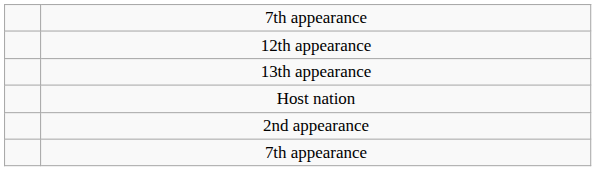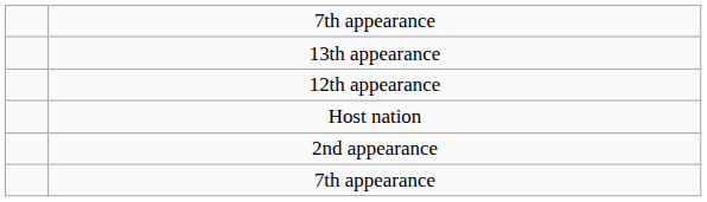row 2 | column 2: 12th appearance -> 13th appearance
row 3 | column 2: 13th appearance -> 12th appearance
